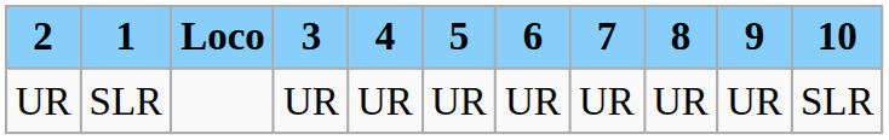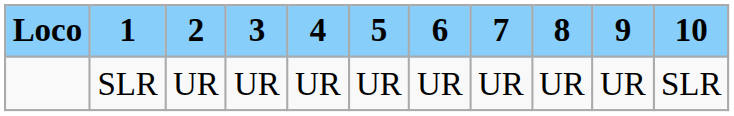columns swapped: Loco <-> 2
